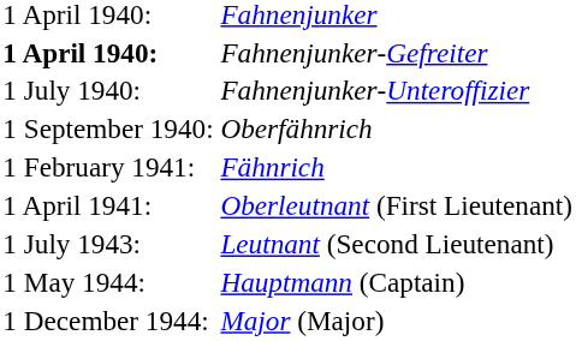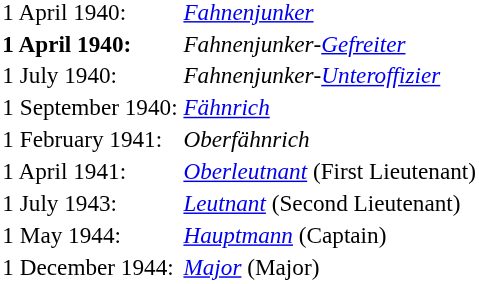row 4 | column 2: Oberfähnrich -> Fähnrich
row 5 | column 2: Fähnrich -> Oberfähnrich
